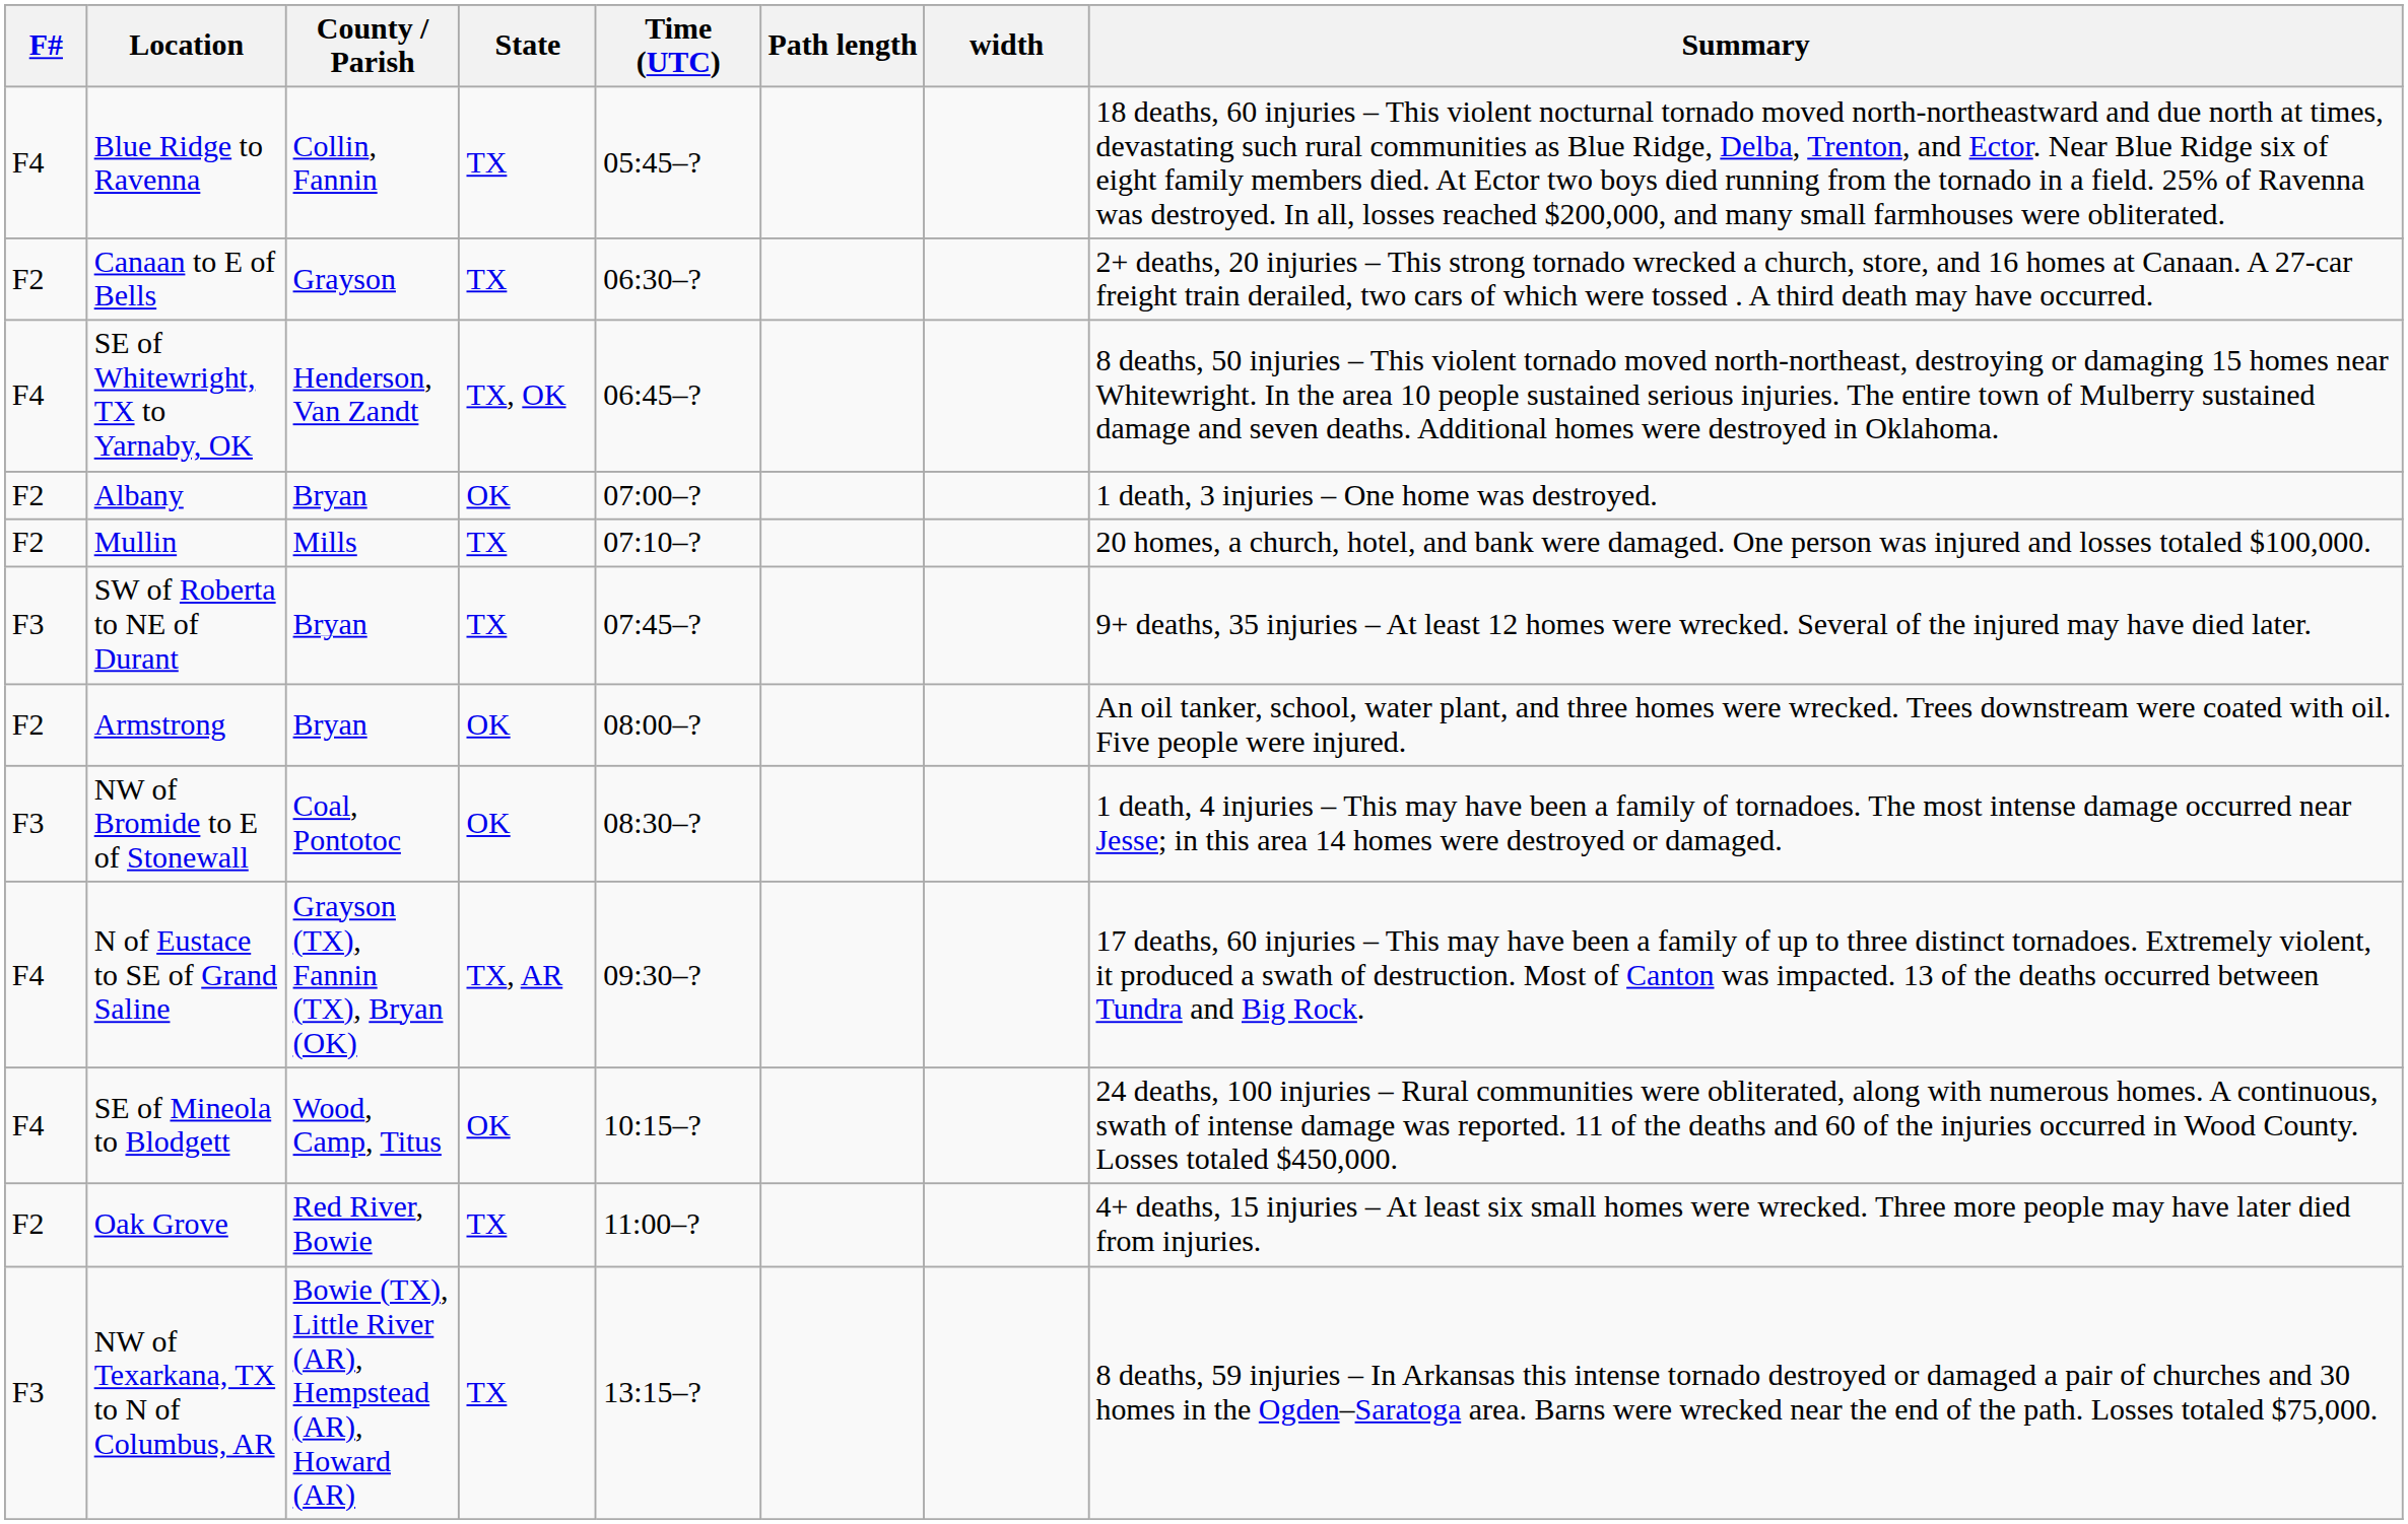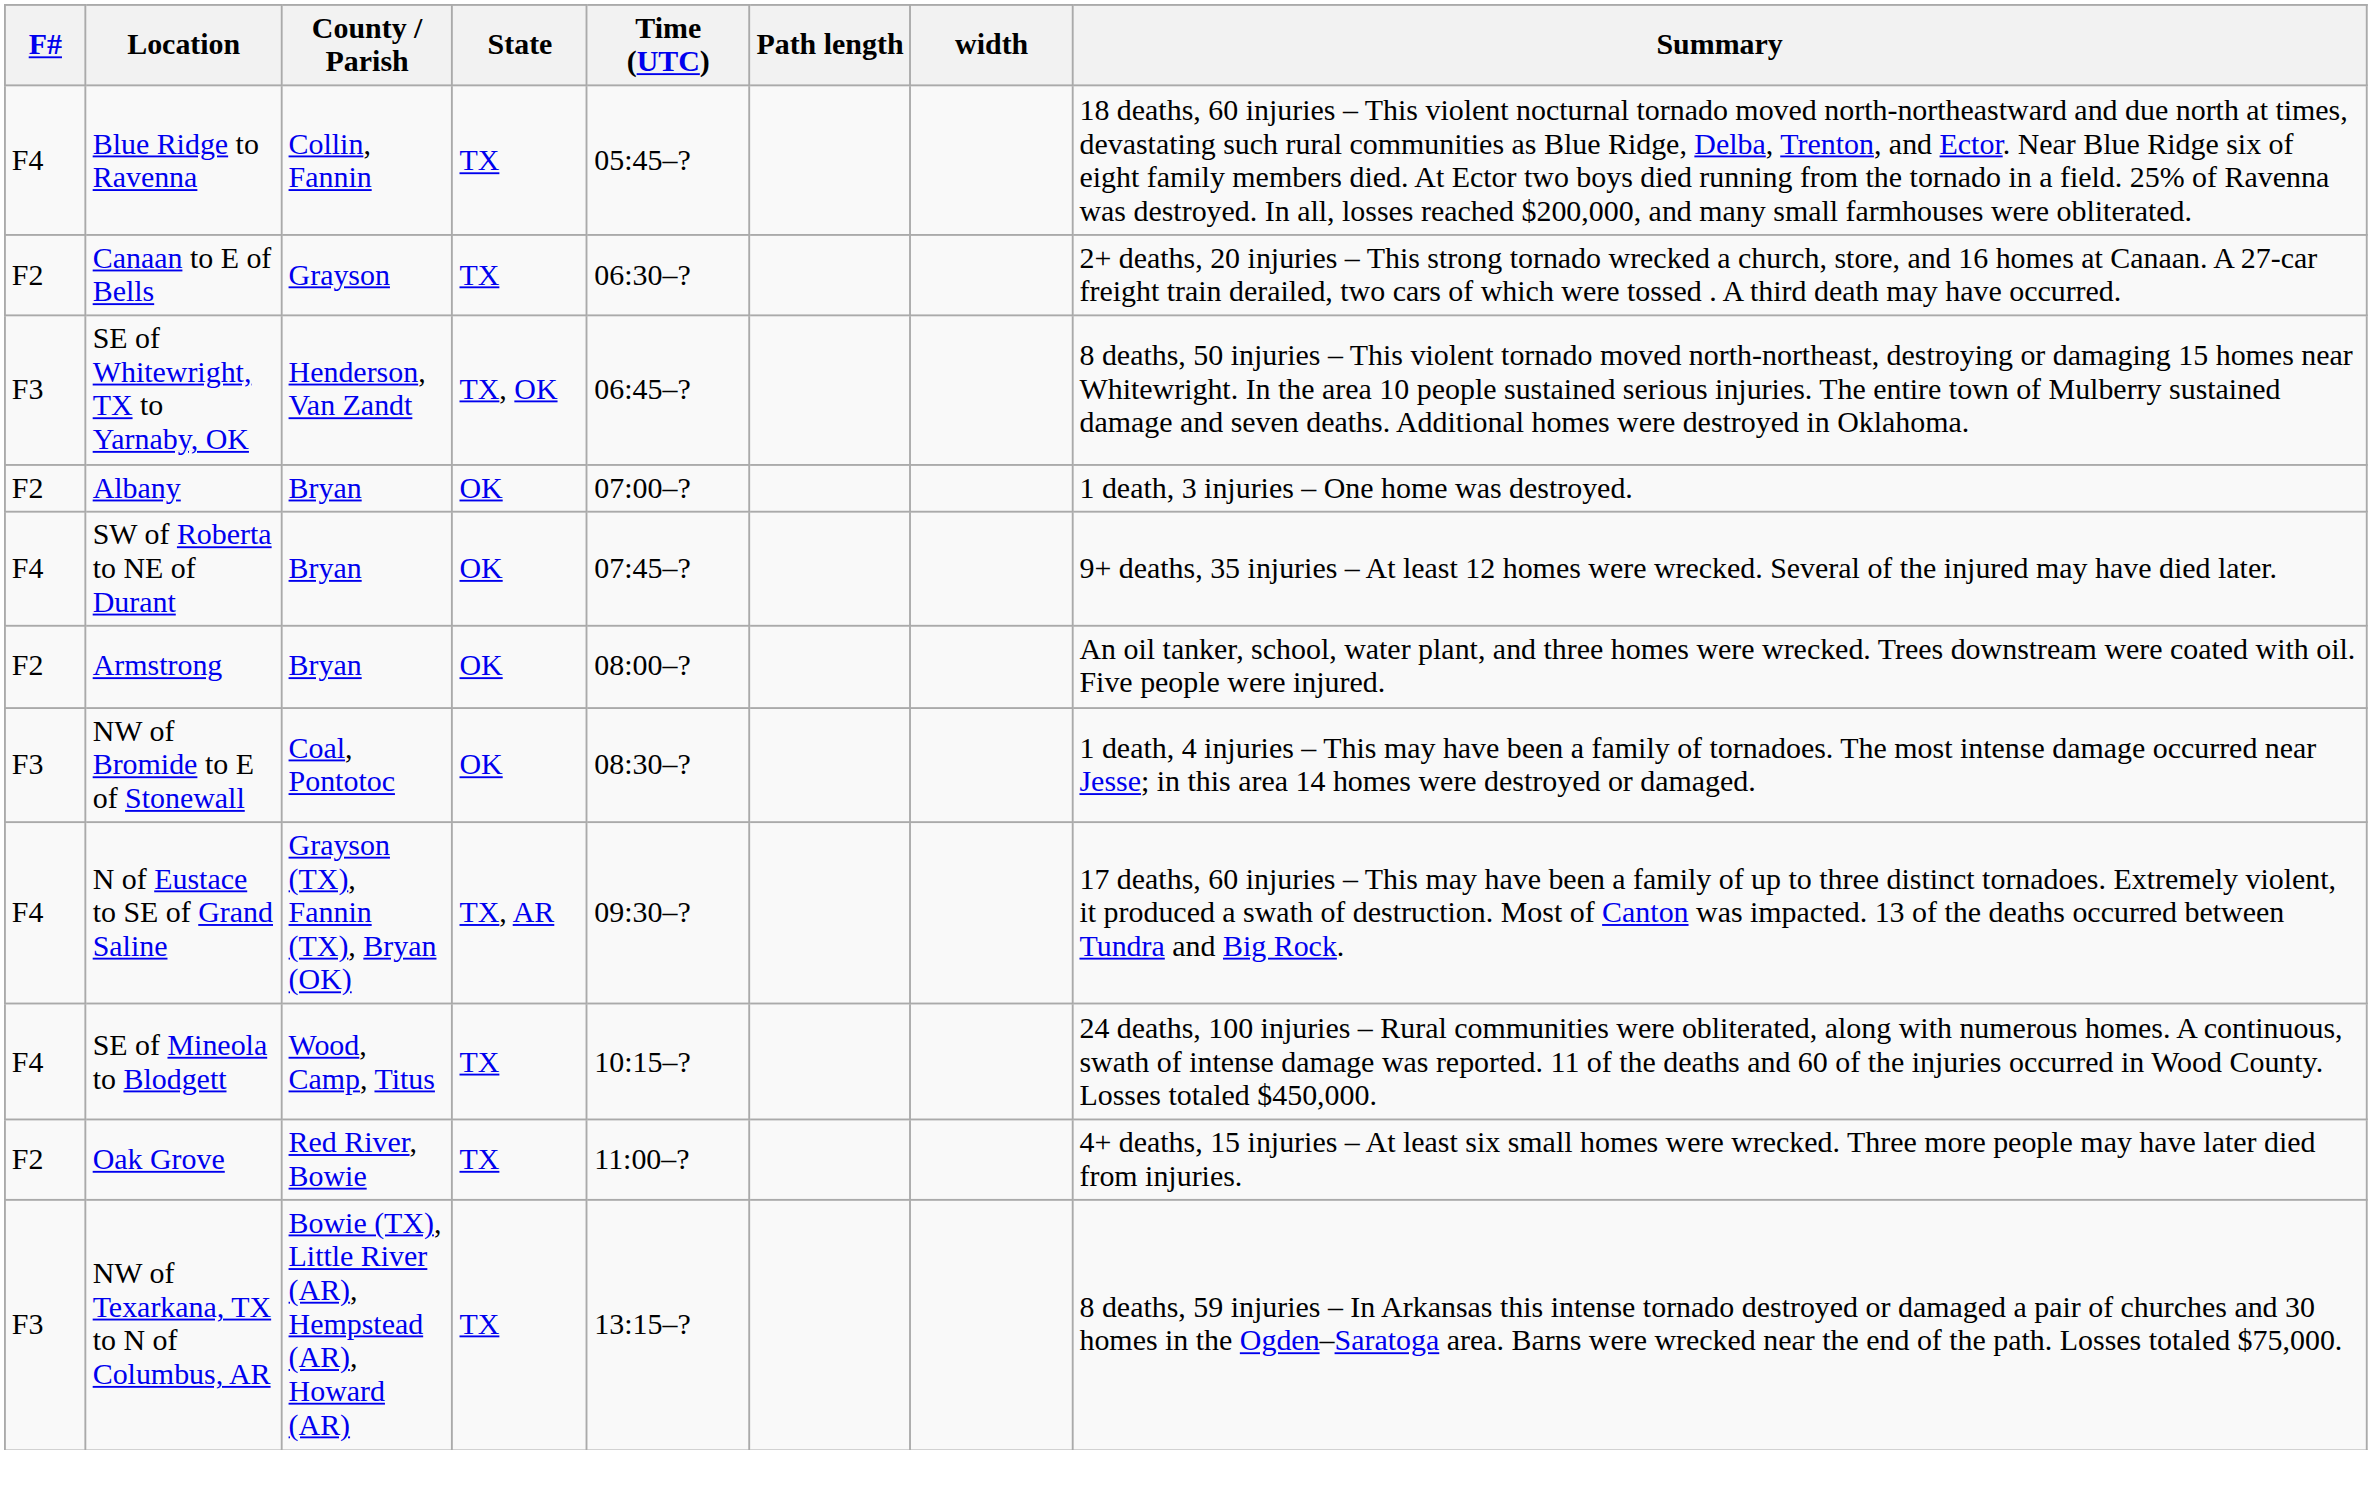SE of Whitewright, TX to Yarnaby, OK | F#: F4 -> F3
- row: F2 | Mullin | Mills | TX | 07:10–? | 20 homes, a church, hotel, and bank were damaged. One person was injured and losses totaled $100,000.
SW of Roberta to NE of Durant | F#: F3 -> F4
SW of Roberta to NE of Durant | State: TX -> OK
SE of Mineola to Blodgett | State: OK -> TX
